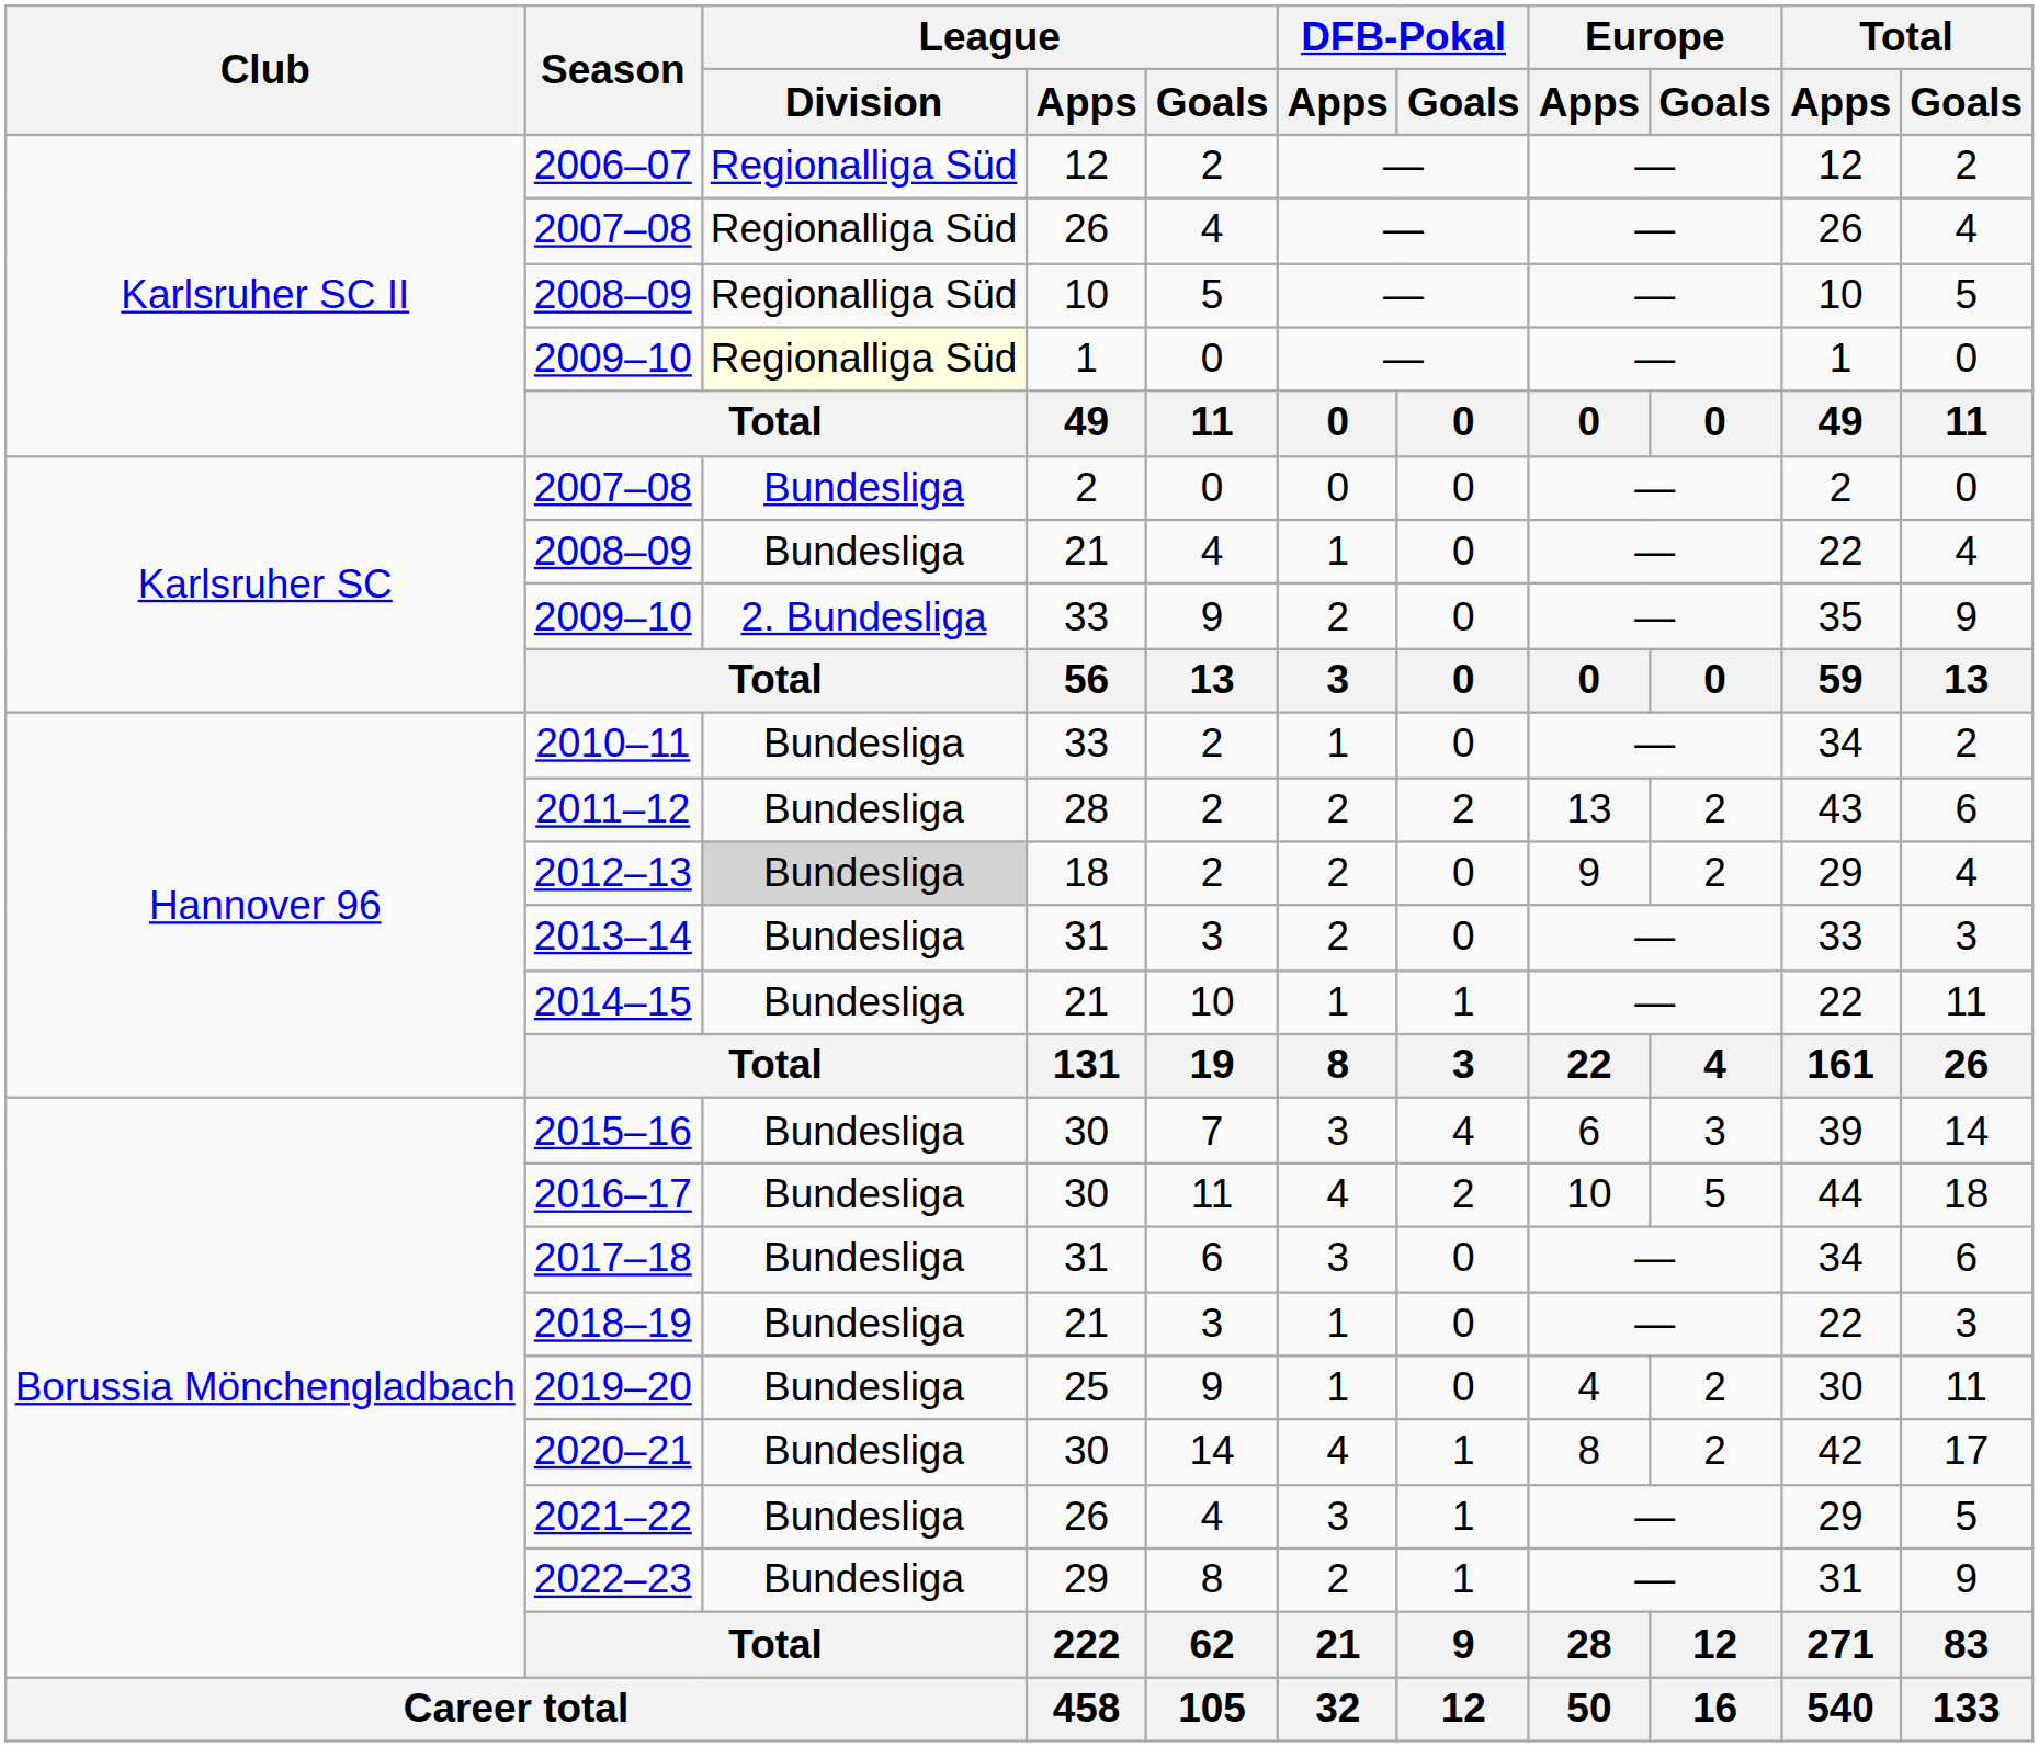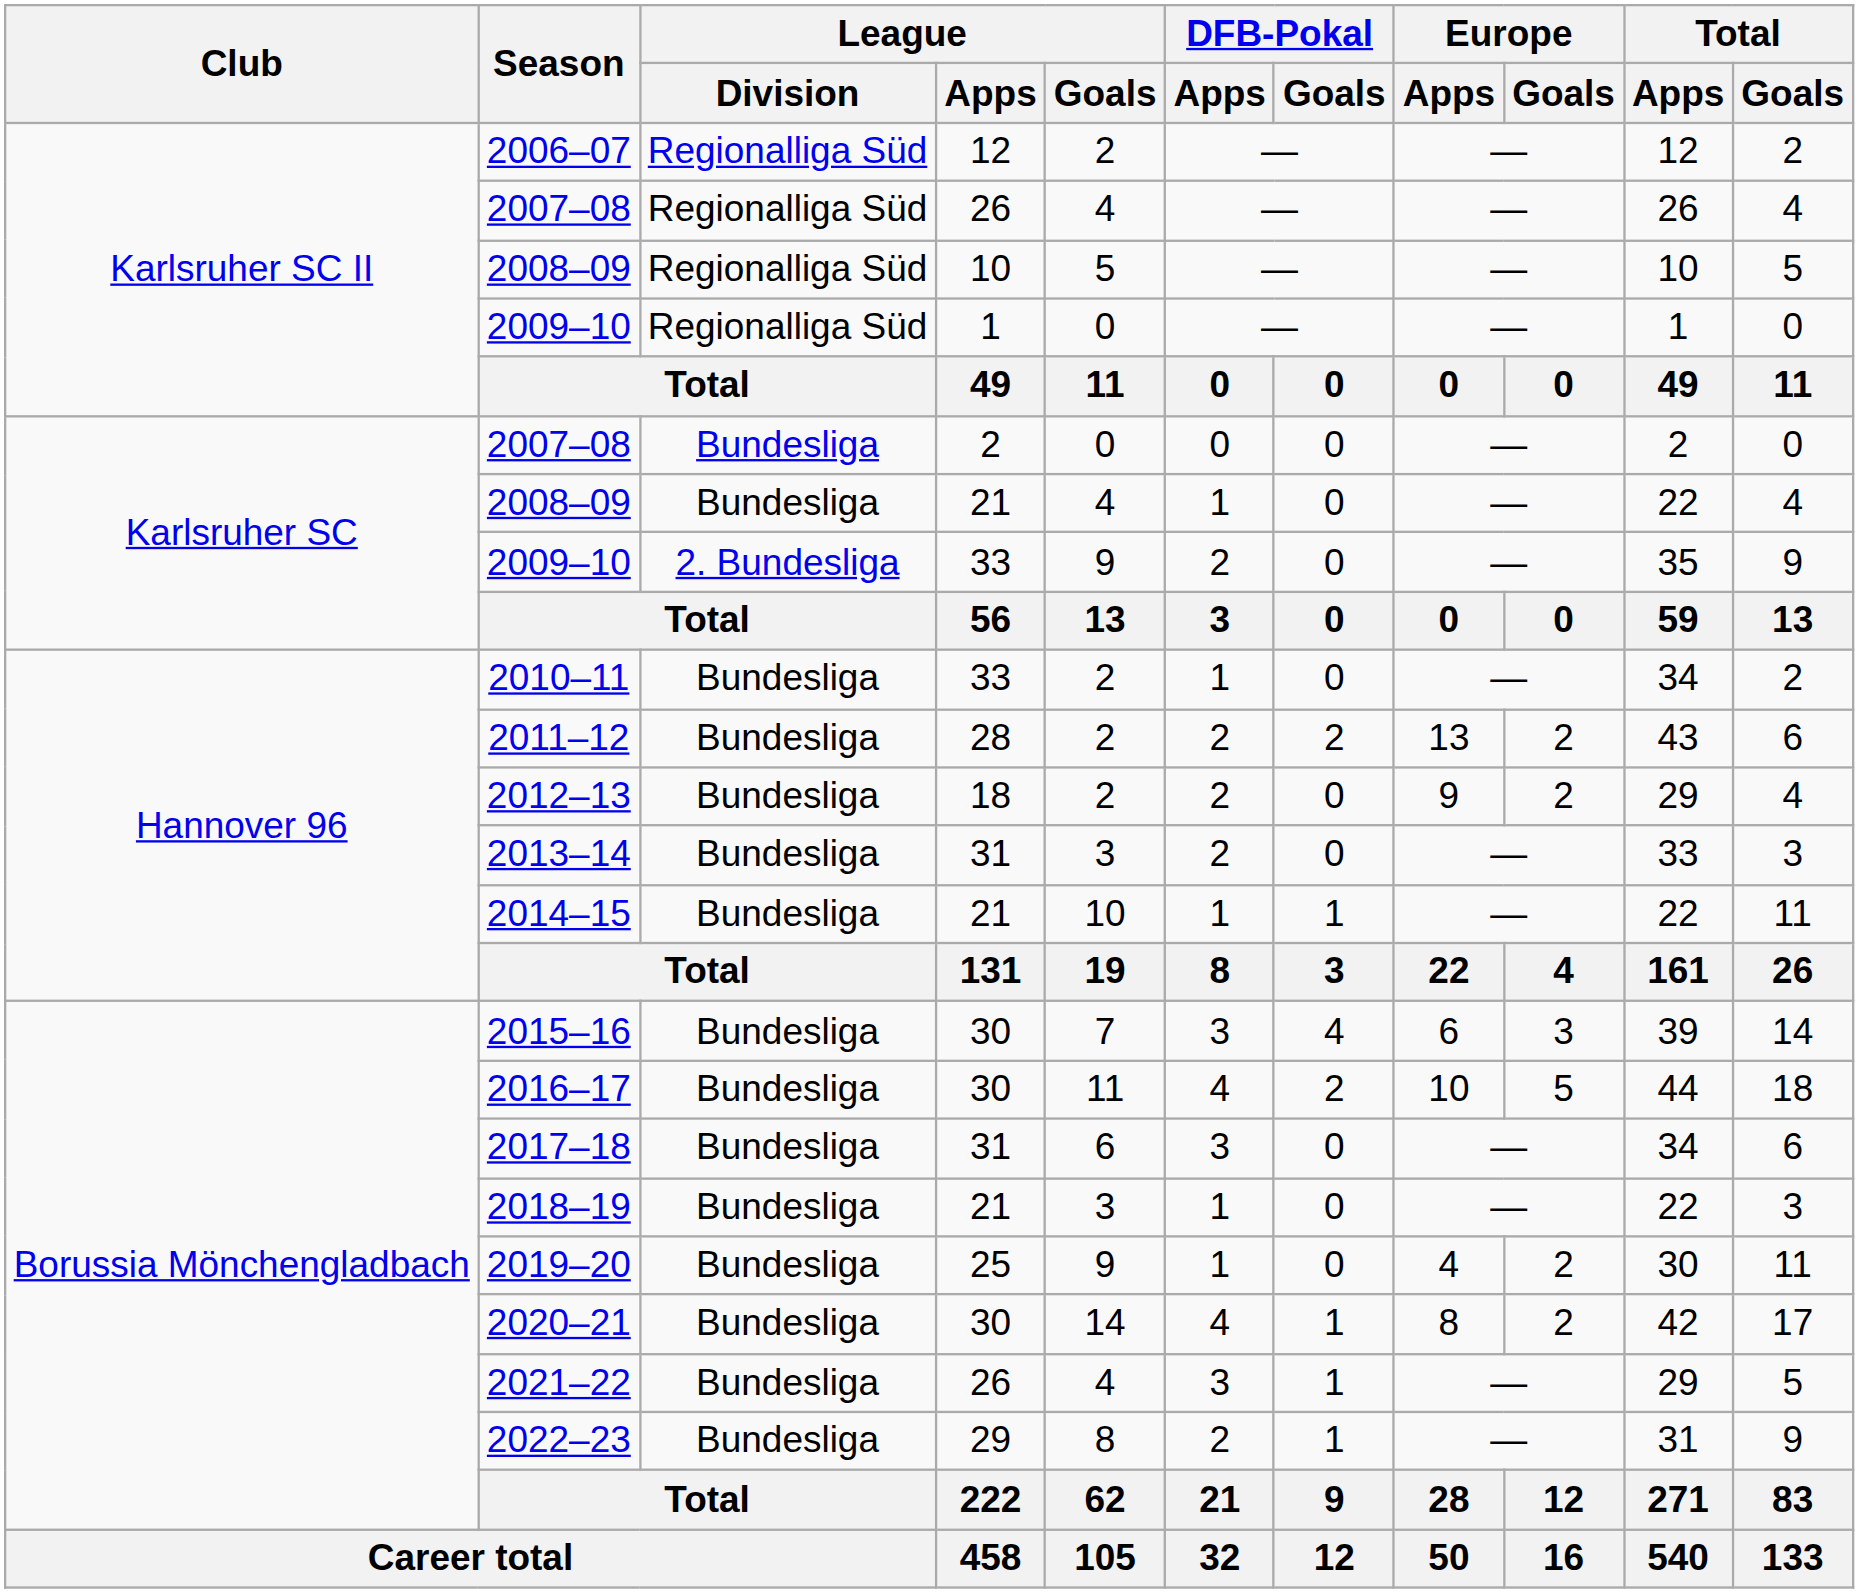2009–10 / 1 | League / Division: lightyellow background -> no background
2012–13 | League / Division: lightgrey background -> no background
